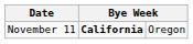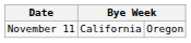November 11 | column 2: bold -> normal
